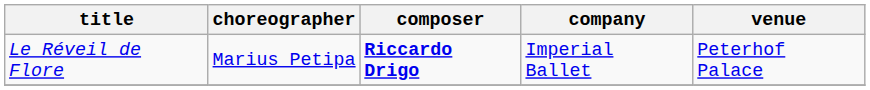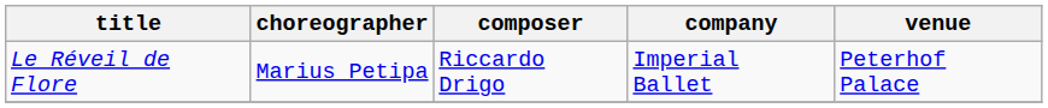Le Réveil de Flore | composer: bold -> normal
